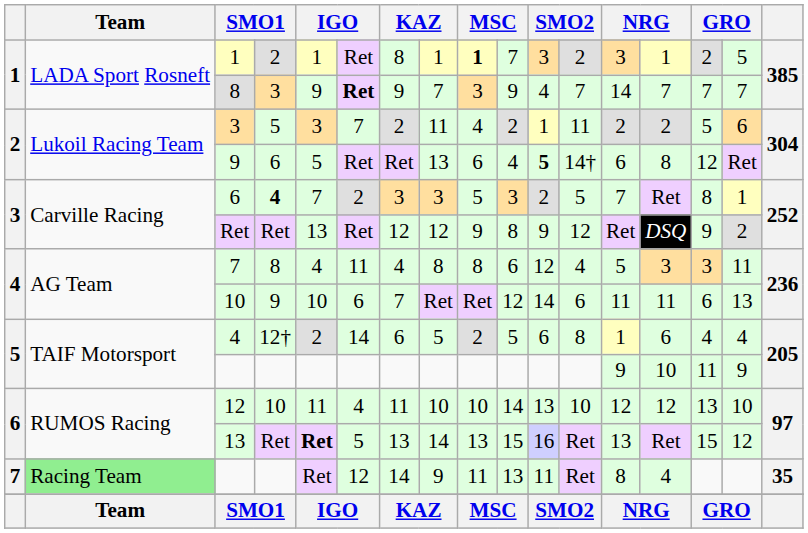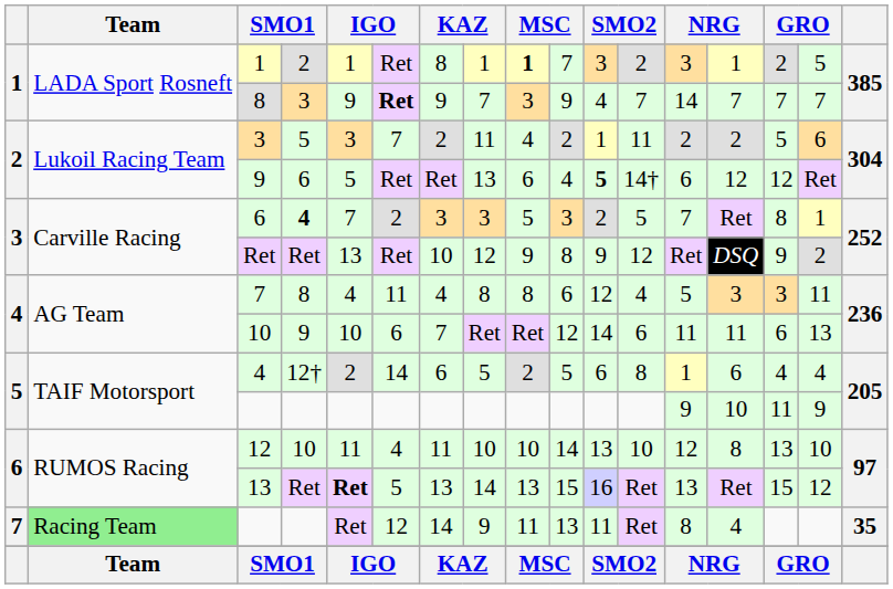row 5 | column 14: 8 -> 12
row 7 | column 7: 12 -> 10
row 12 | column 14: 12 -> 8
